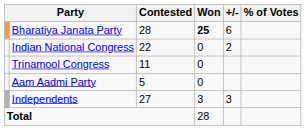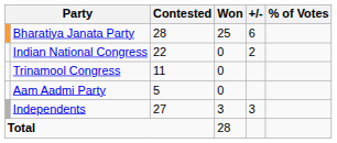Bharatiya Janata Party | Won: bold -> normal
